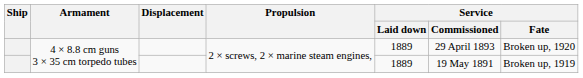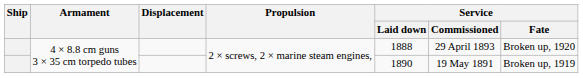row 3 | Service / Laid down: 1889 -> 1888
row 4 | Service / Laid down: 1889 -> 1890
